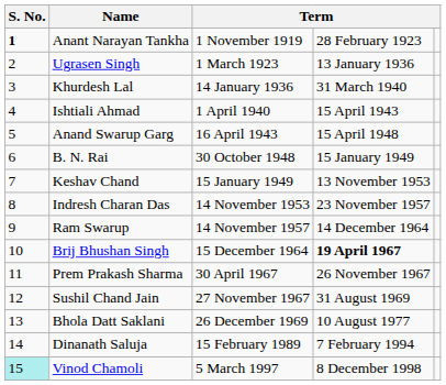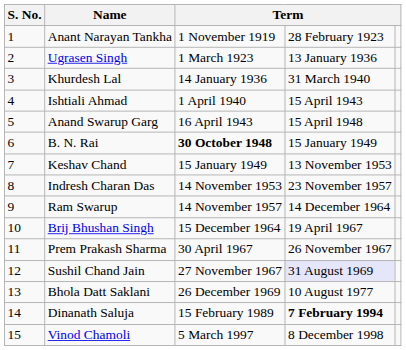Anant Narayan Tankha | S. No.: bold -> normal
B. N. Rai | column 3: normal -> bold
Brij Bhushan Singh | column 4: bold -> normal
Sushil Chand Jain | column 4: no background -> lavender background
Dinanath Saluja | column 4: normal -> bold
Vinod Chamoli | S. No.: paleturquoise background -> no background
